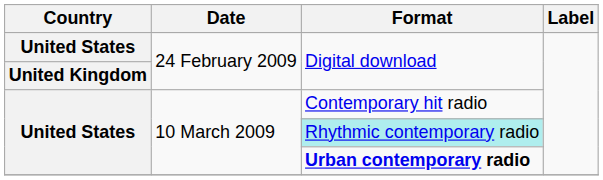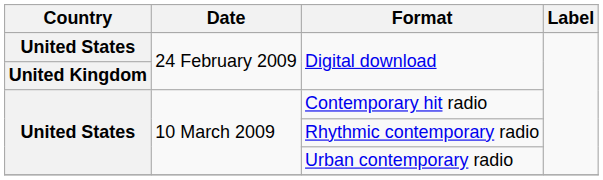Rhythmic contemporary radio | Format: paleturquoise background -> no background
Urban contemporary radio | Format: bold -> normal
